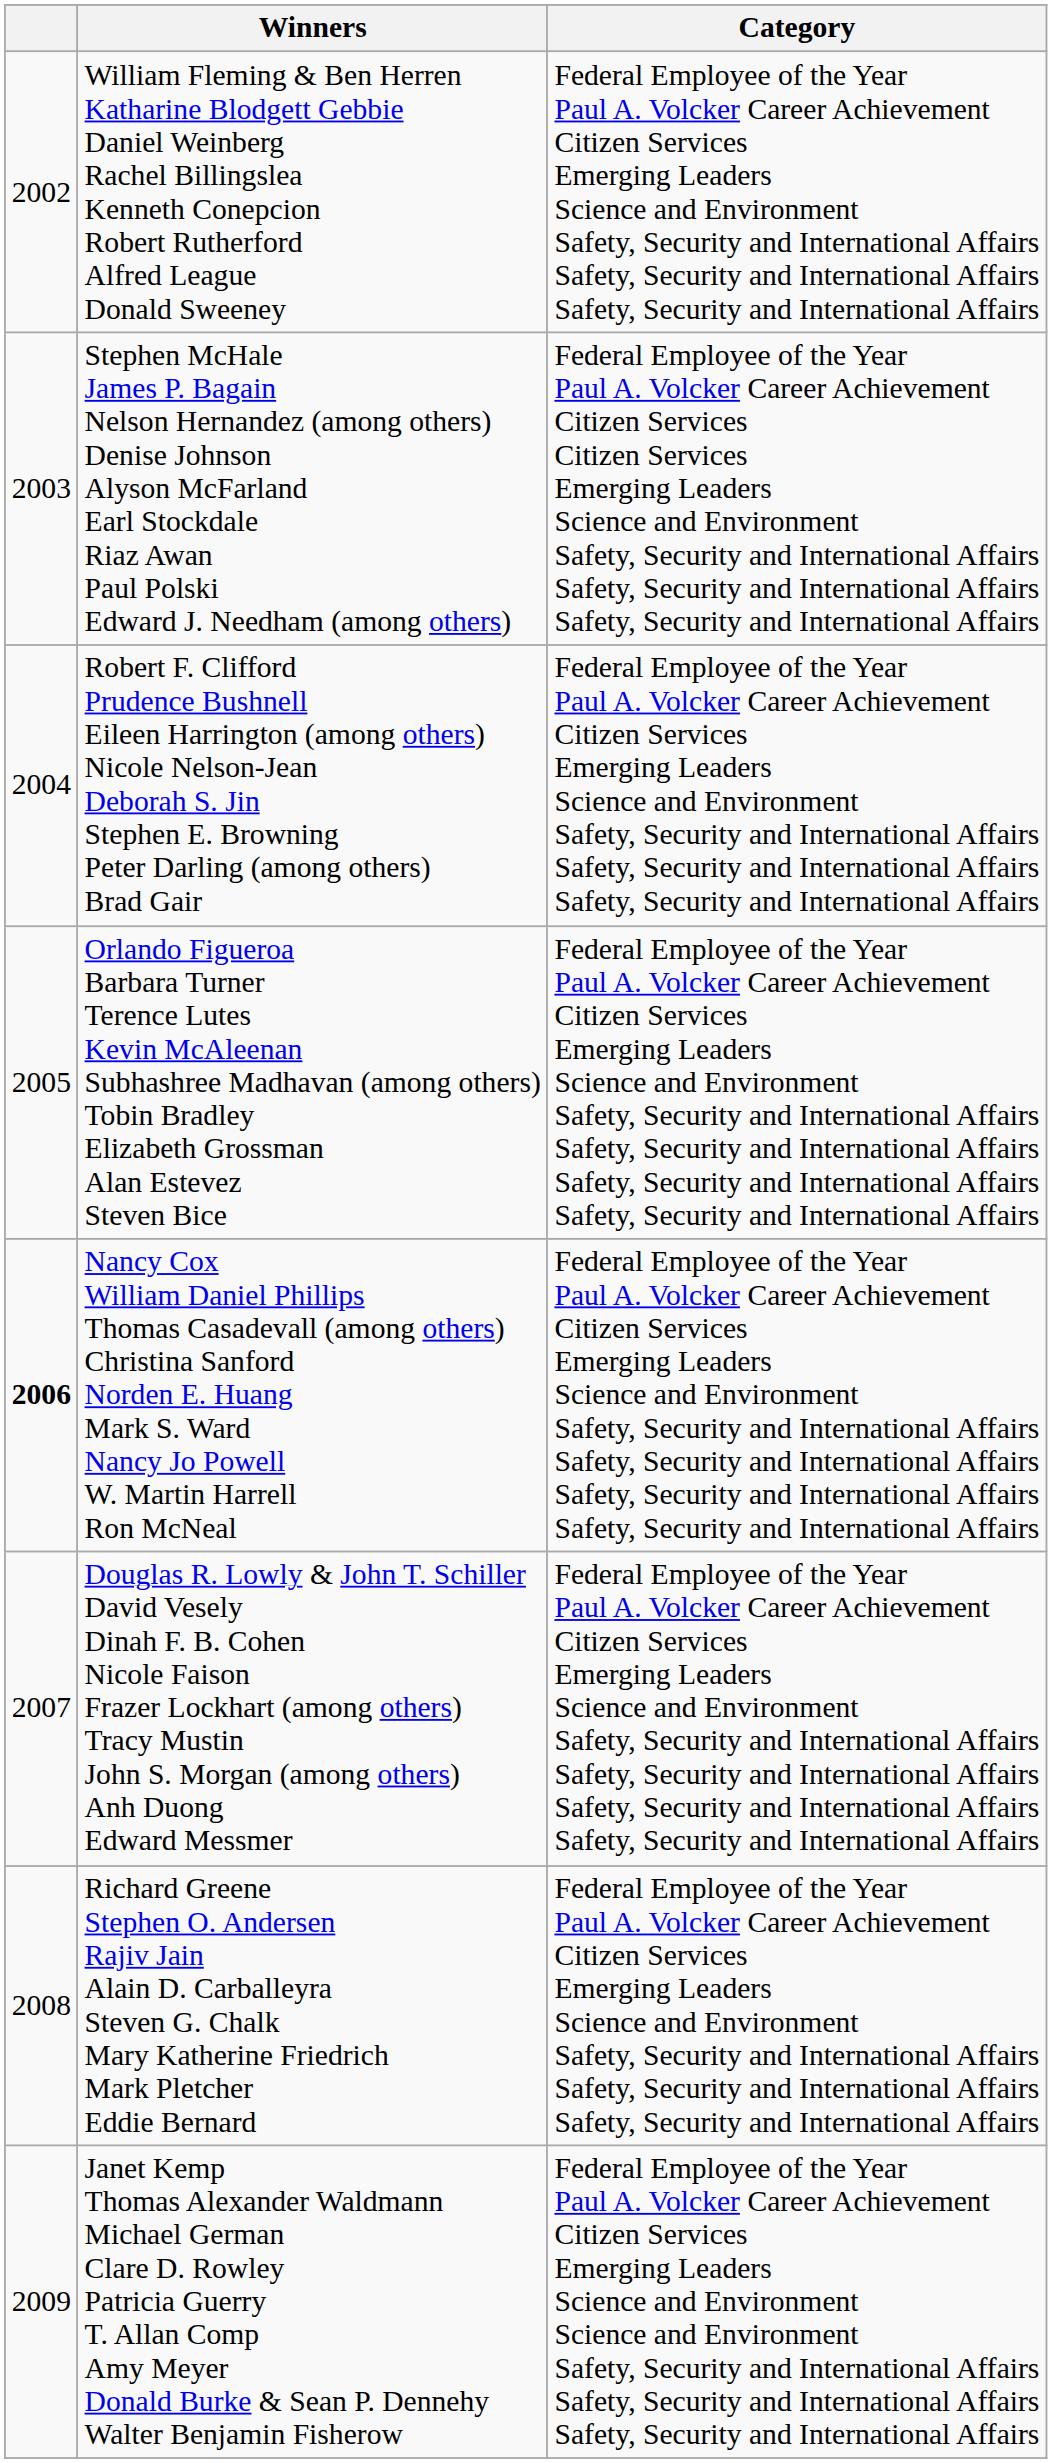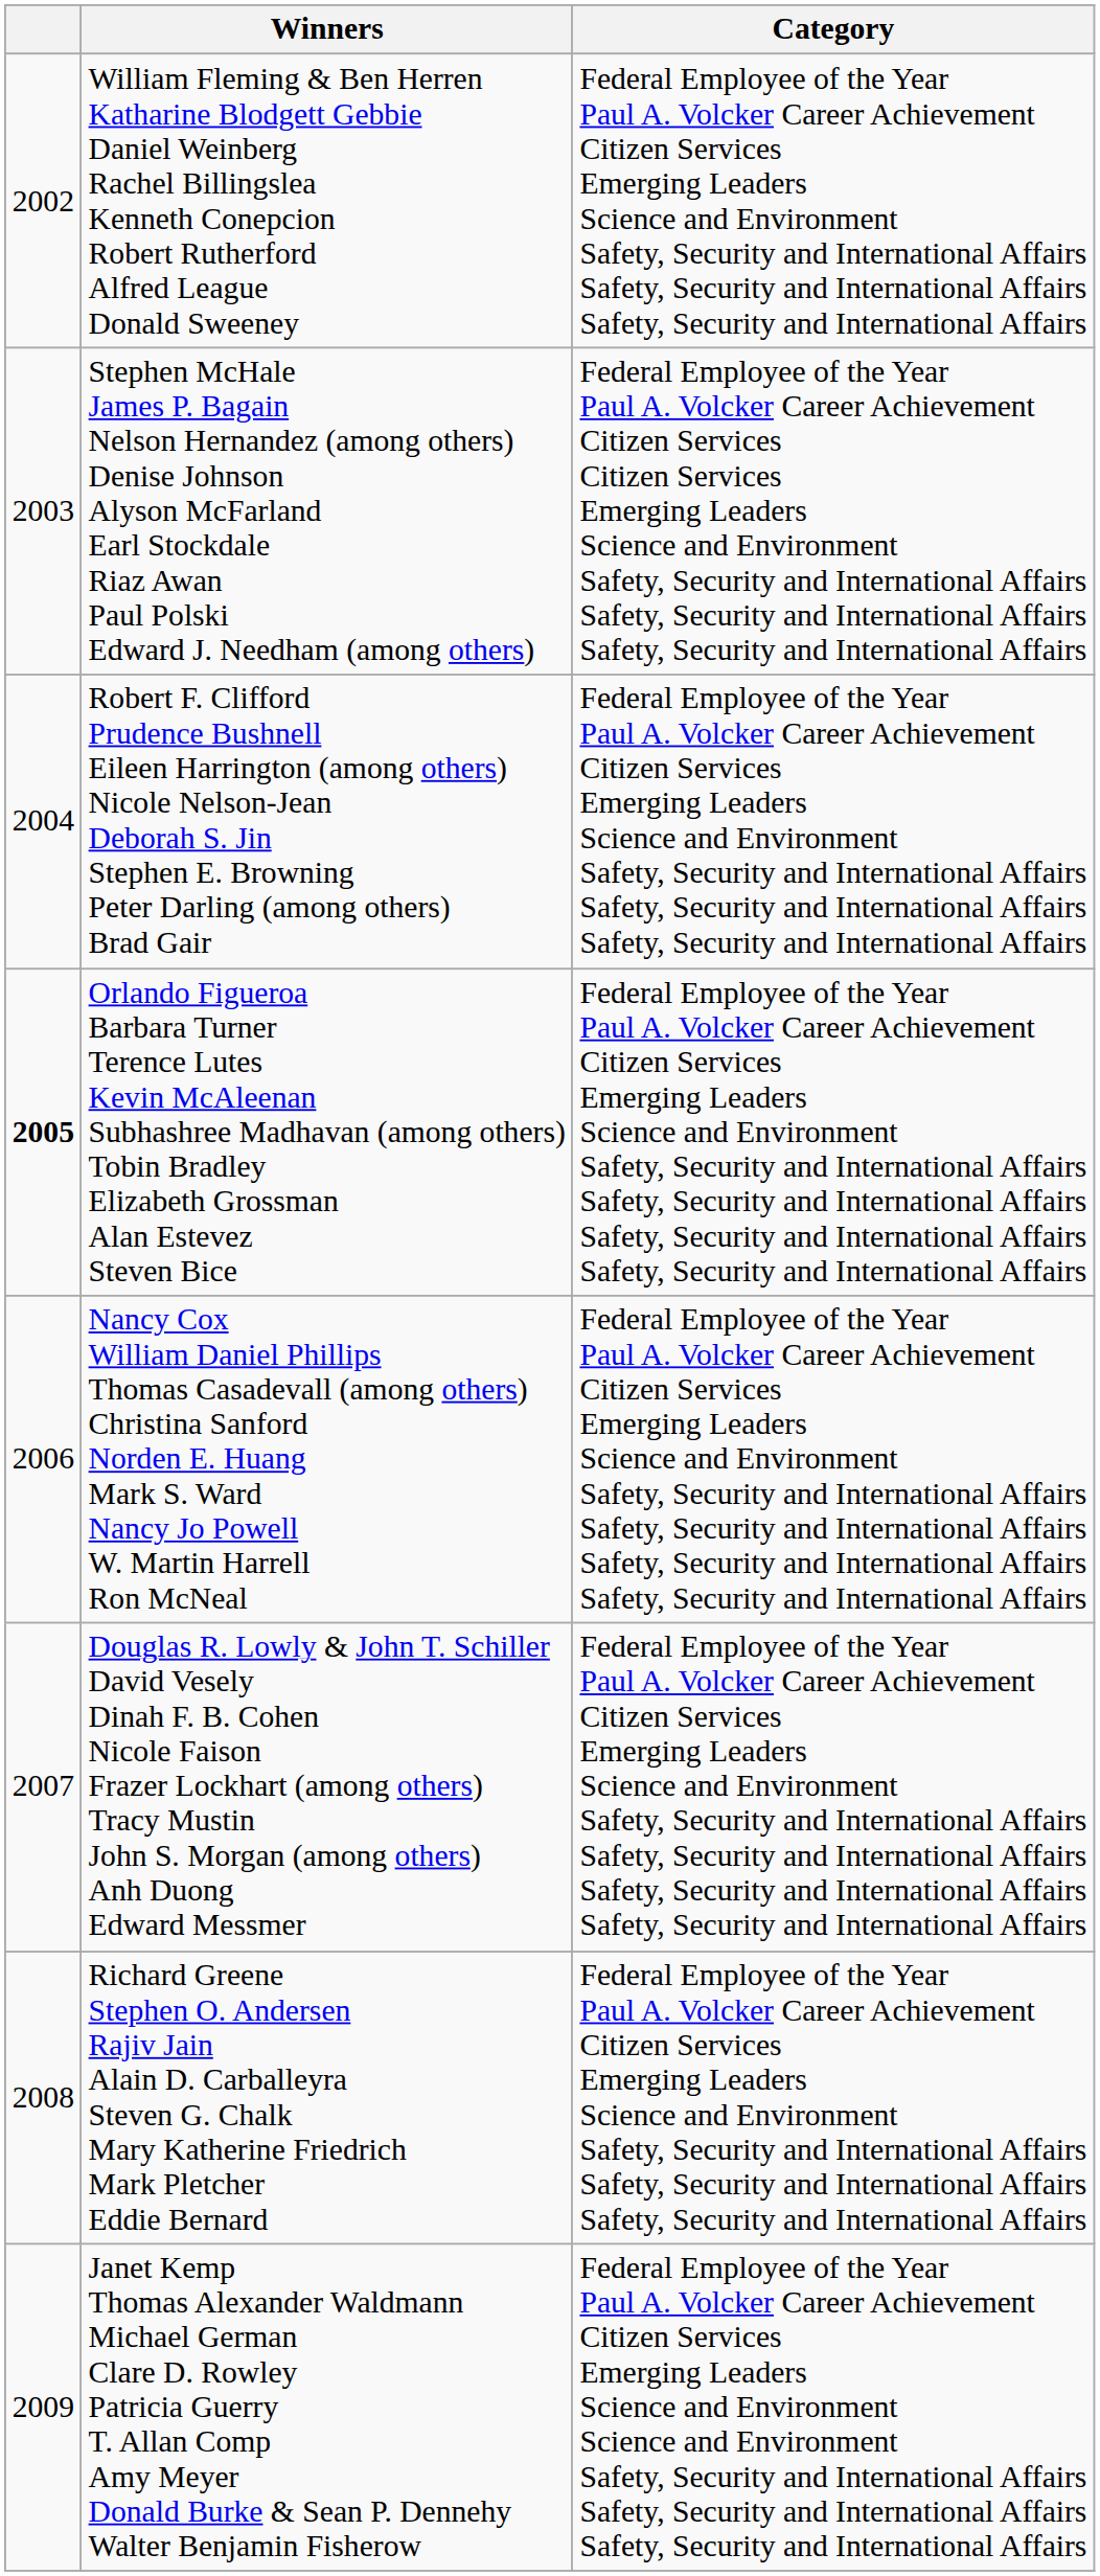row 5 | column 1: normal -> bold
row 6 | column 1: bold -> normal
